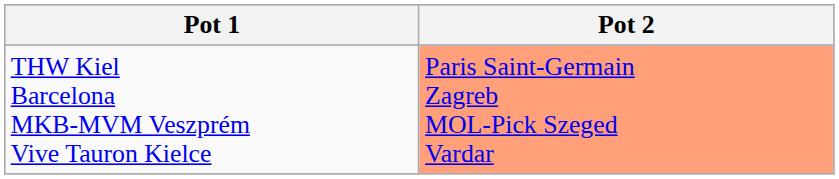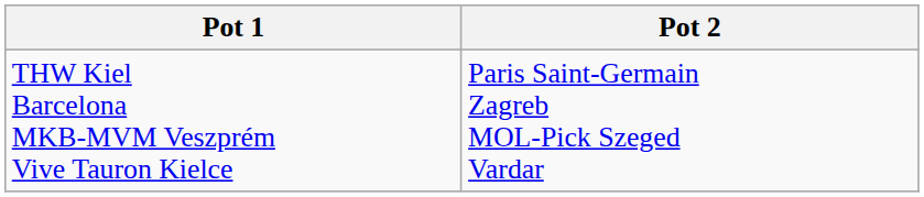THW Kiel Barcelona MKB-MVM Veszprém Vive Tauron Kielce | Pot 2: lightsalmon background -> no background
